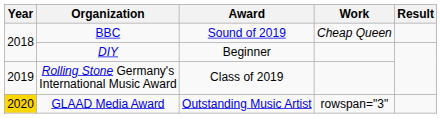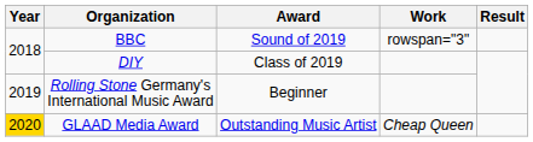BBC | Work: Cheap Queen -> rowspan="3"
DIY | Award: Beginner -> Class of 2019
Rolling Stone Germany's International Music Award | Award: Class of 2019 -> Beginner
GLAAD Media Award | Work: rowspan="3" -> Cheap Queen
